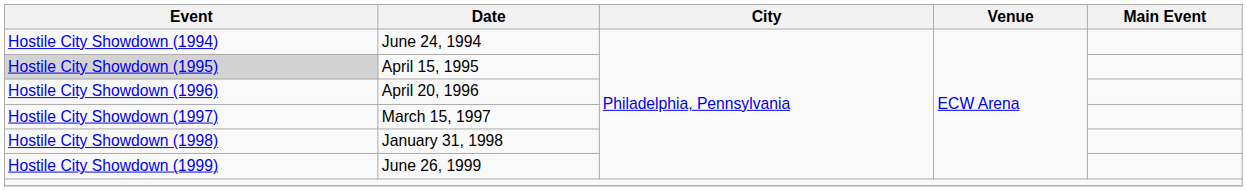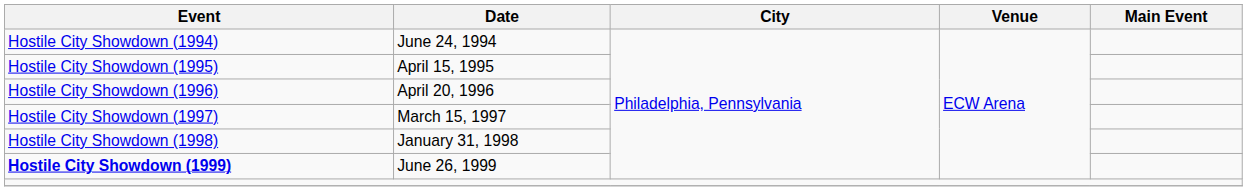Hostile City Showdown (1995) | Event: lightgrey background -> no background
Hostile City Showdown (1999) | Event: normal -> bold
